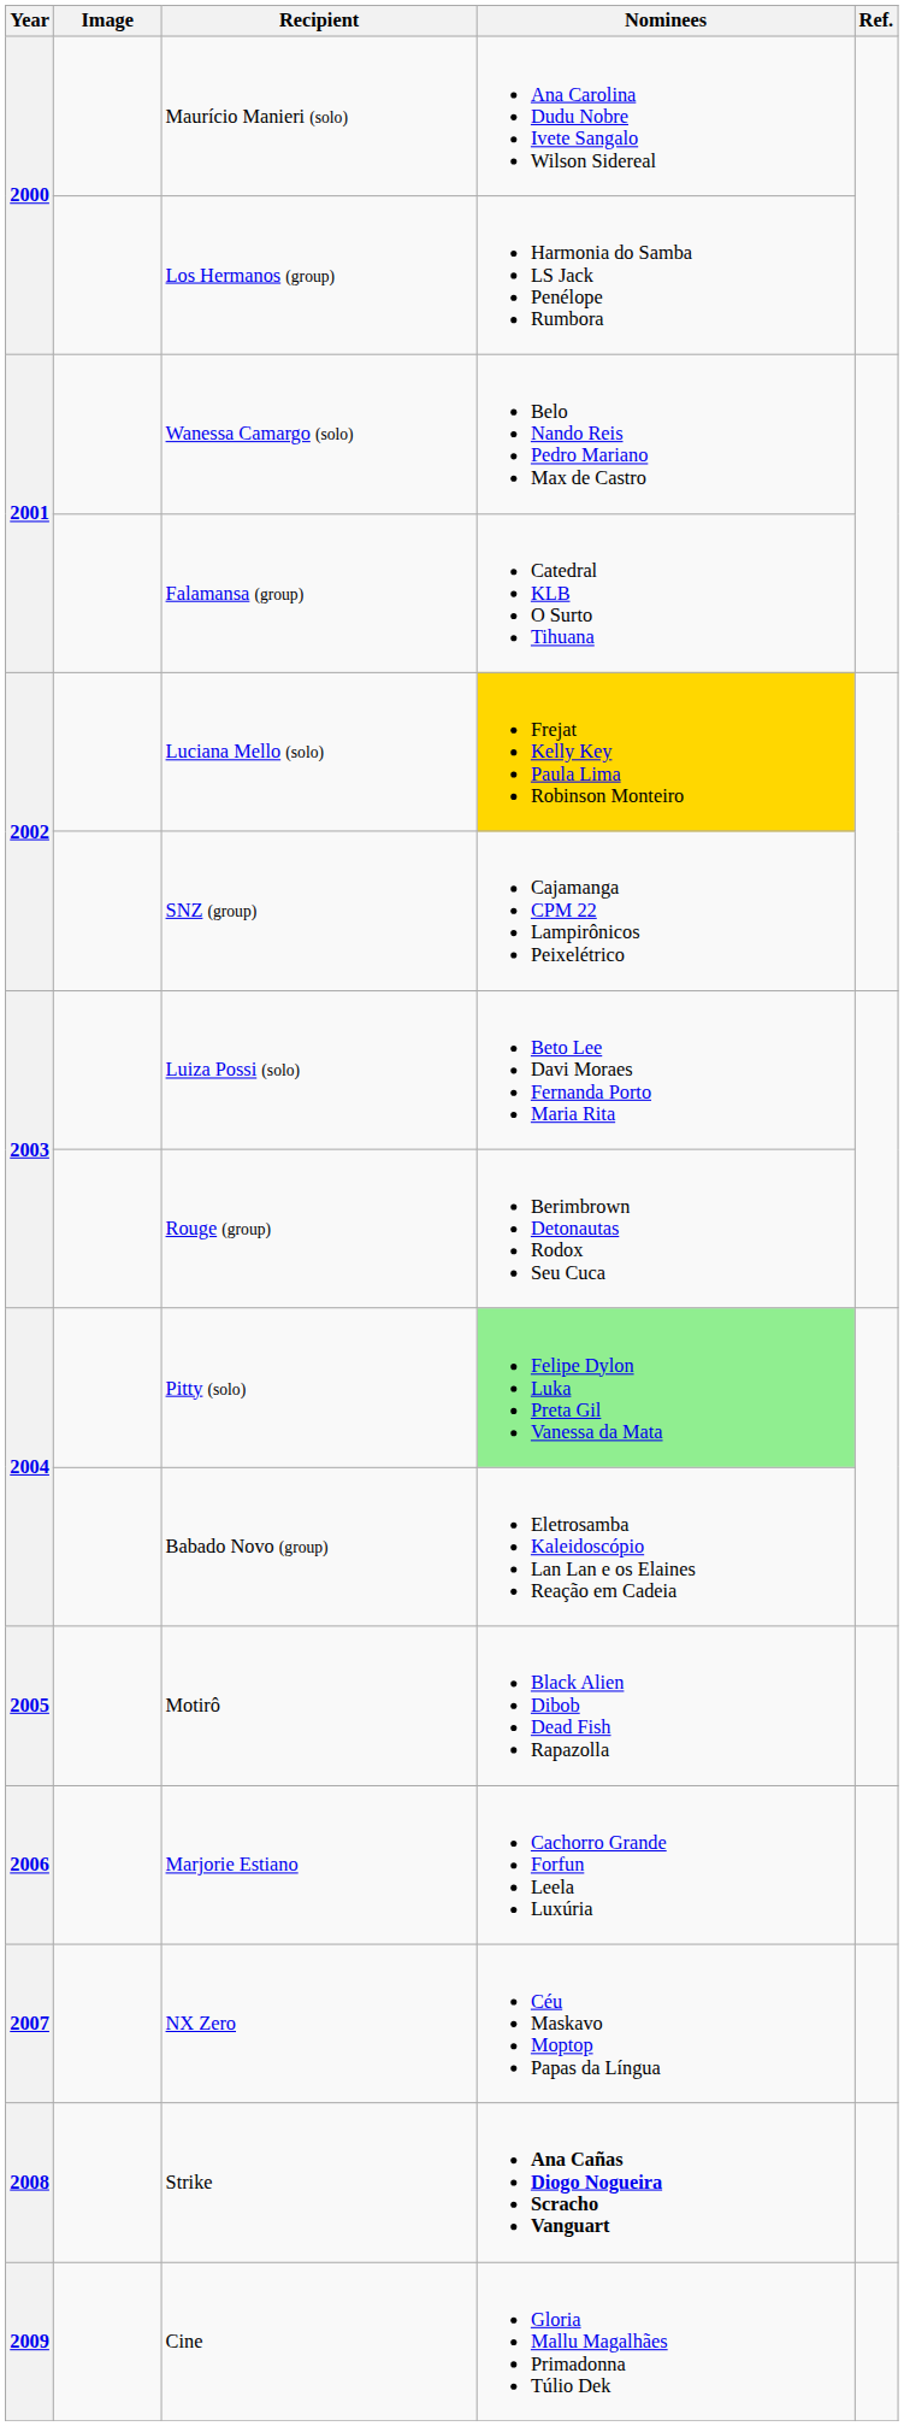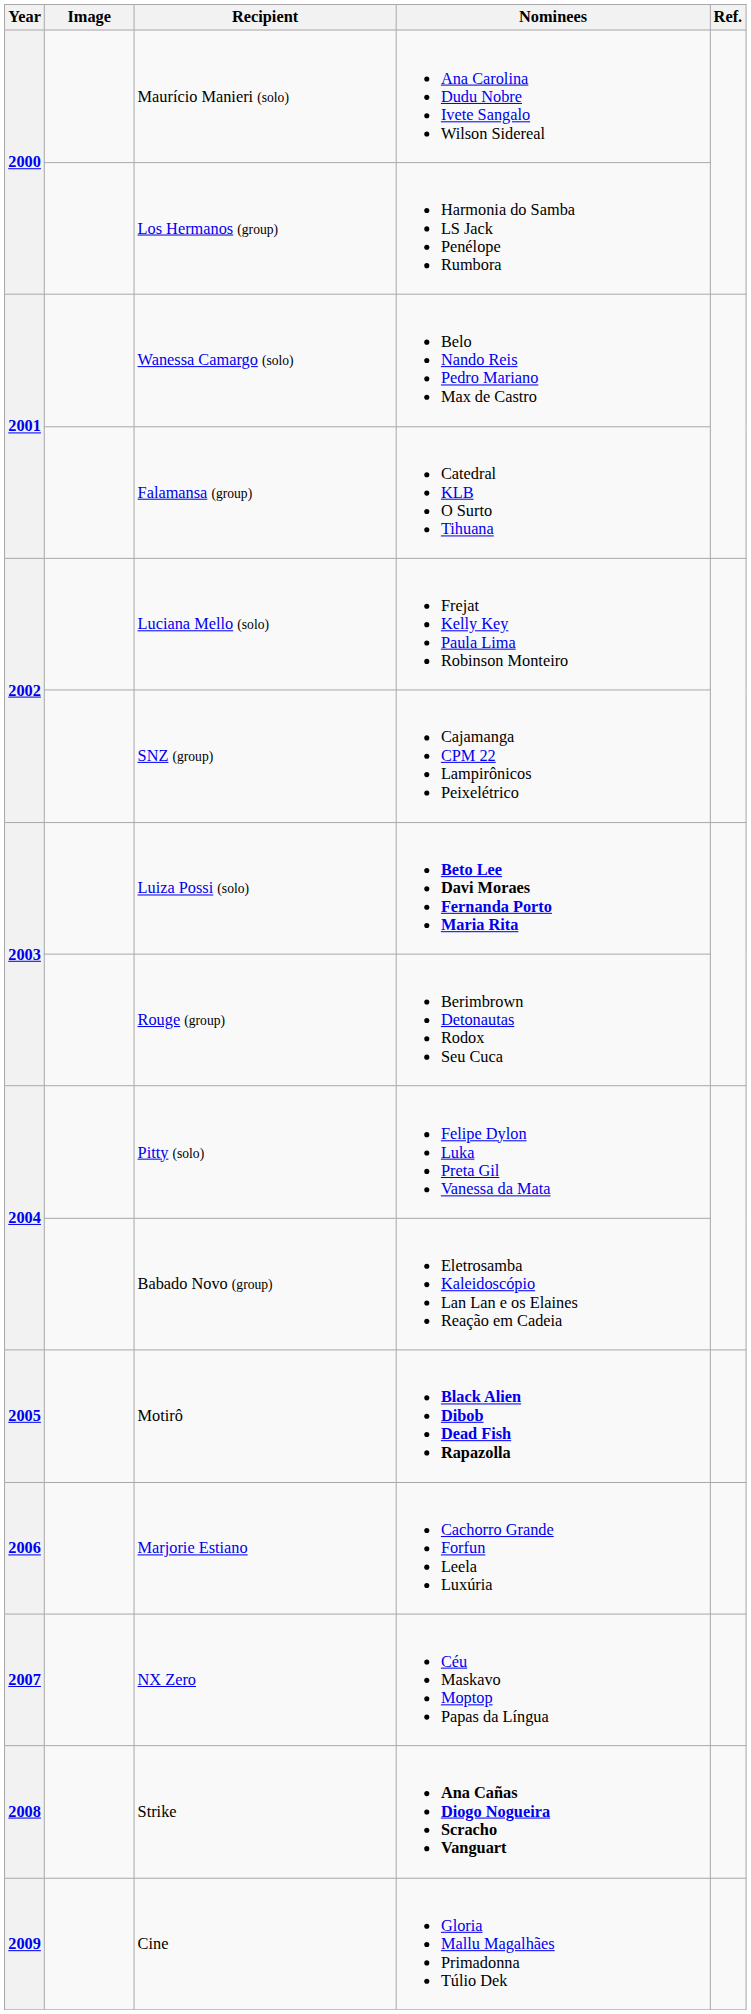Luciana Mello (solo) | Nominees: gold background -> no background
Luiza Possi (solo) | Nominees: normal -> bold
Pitty (solo) | Nominees: lightgreen background -> no background
Motirô | Nominees: normal -> bold
